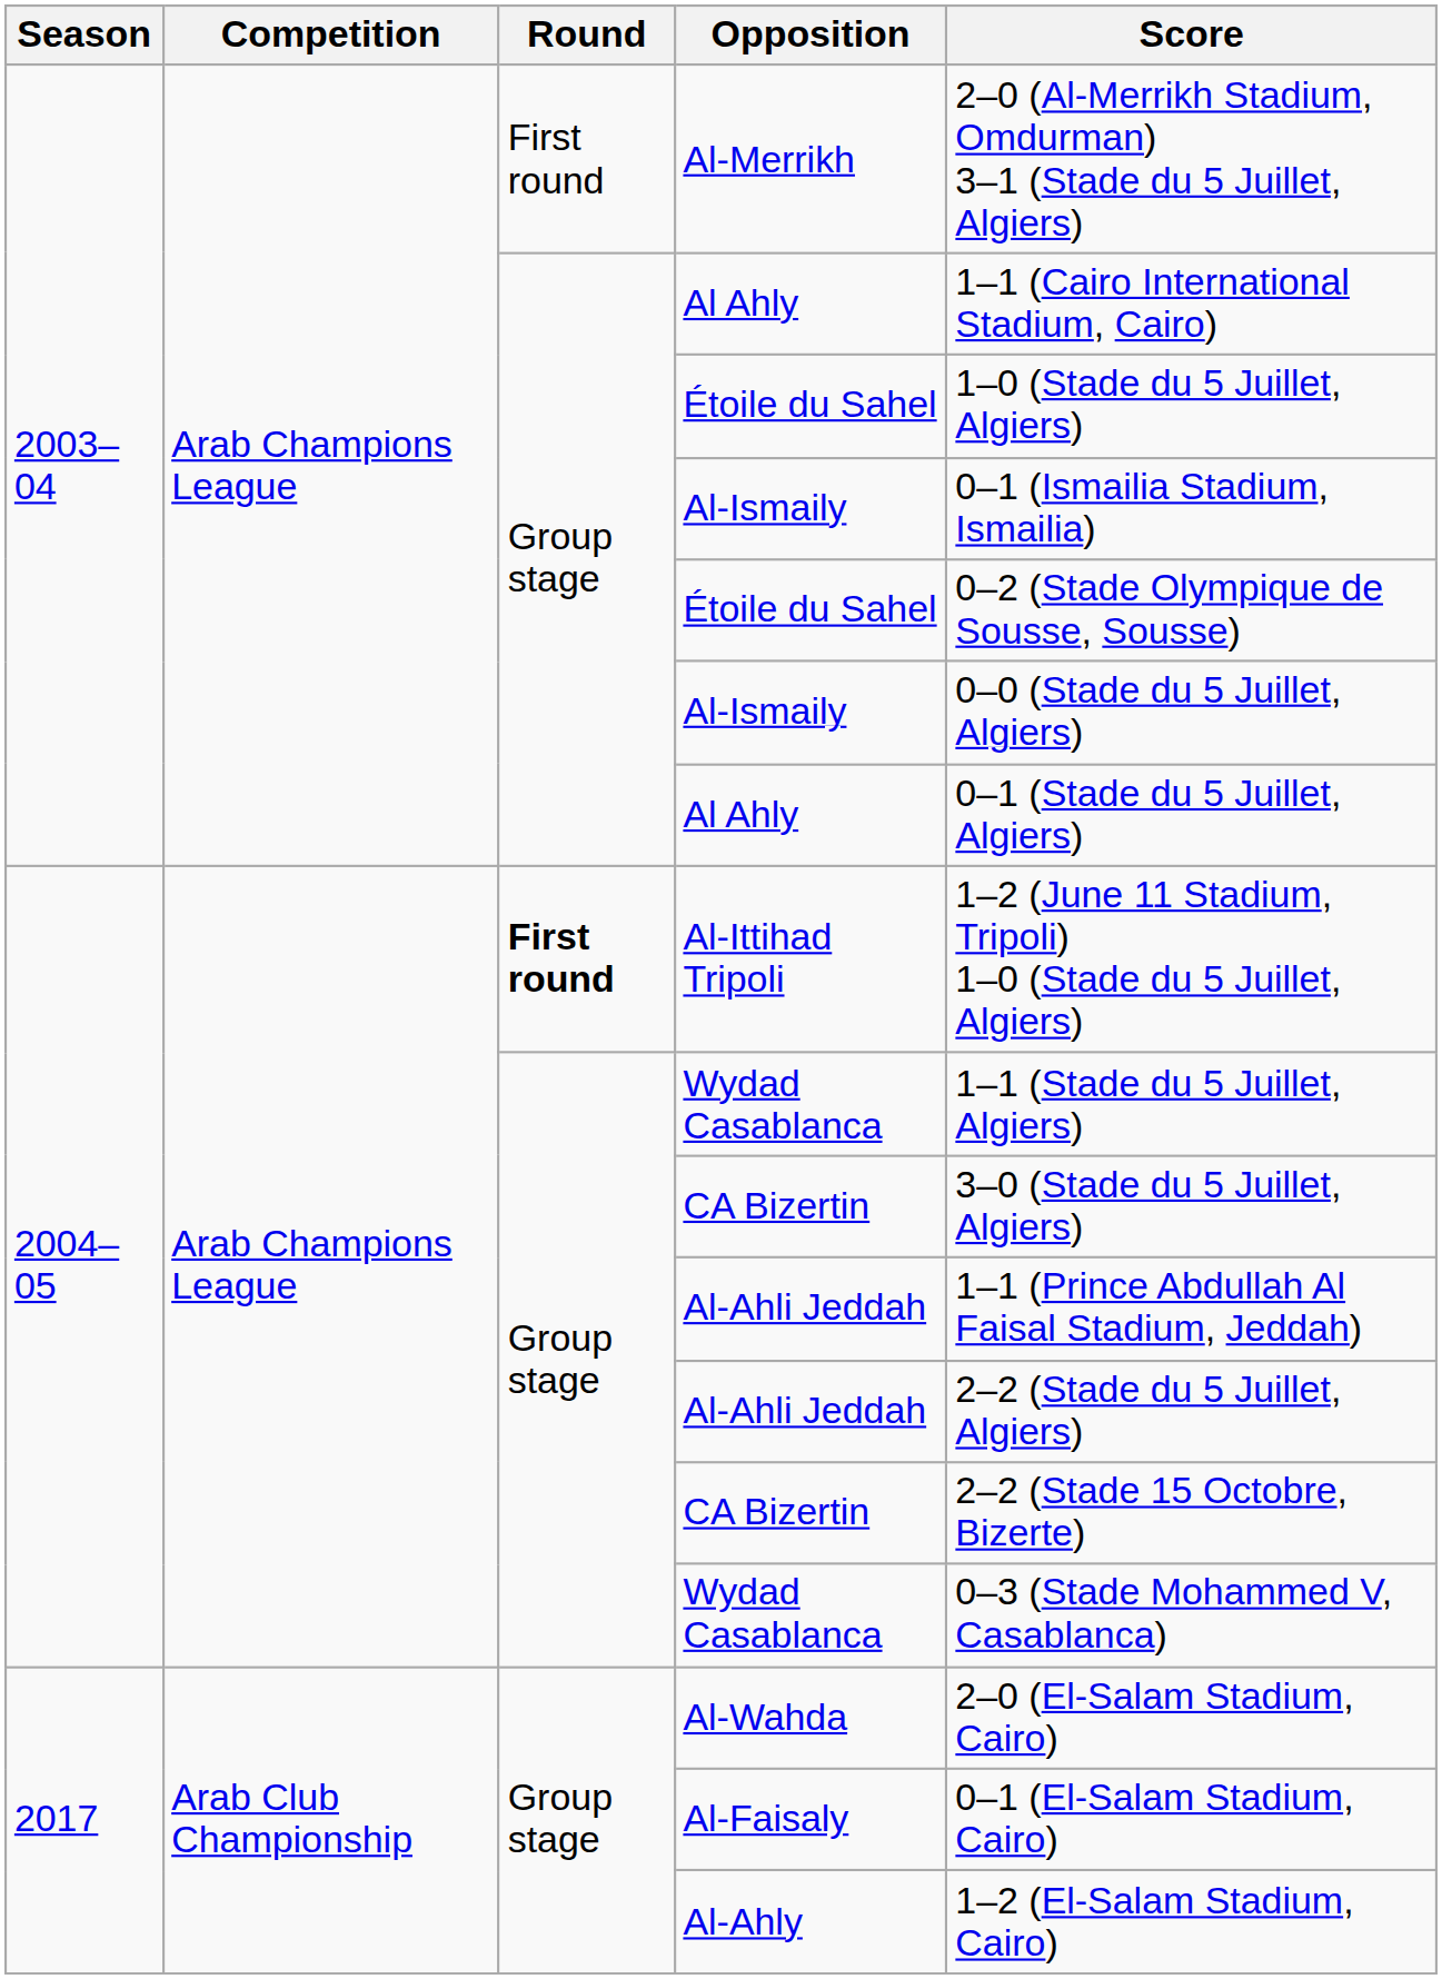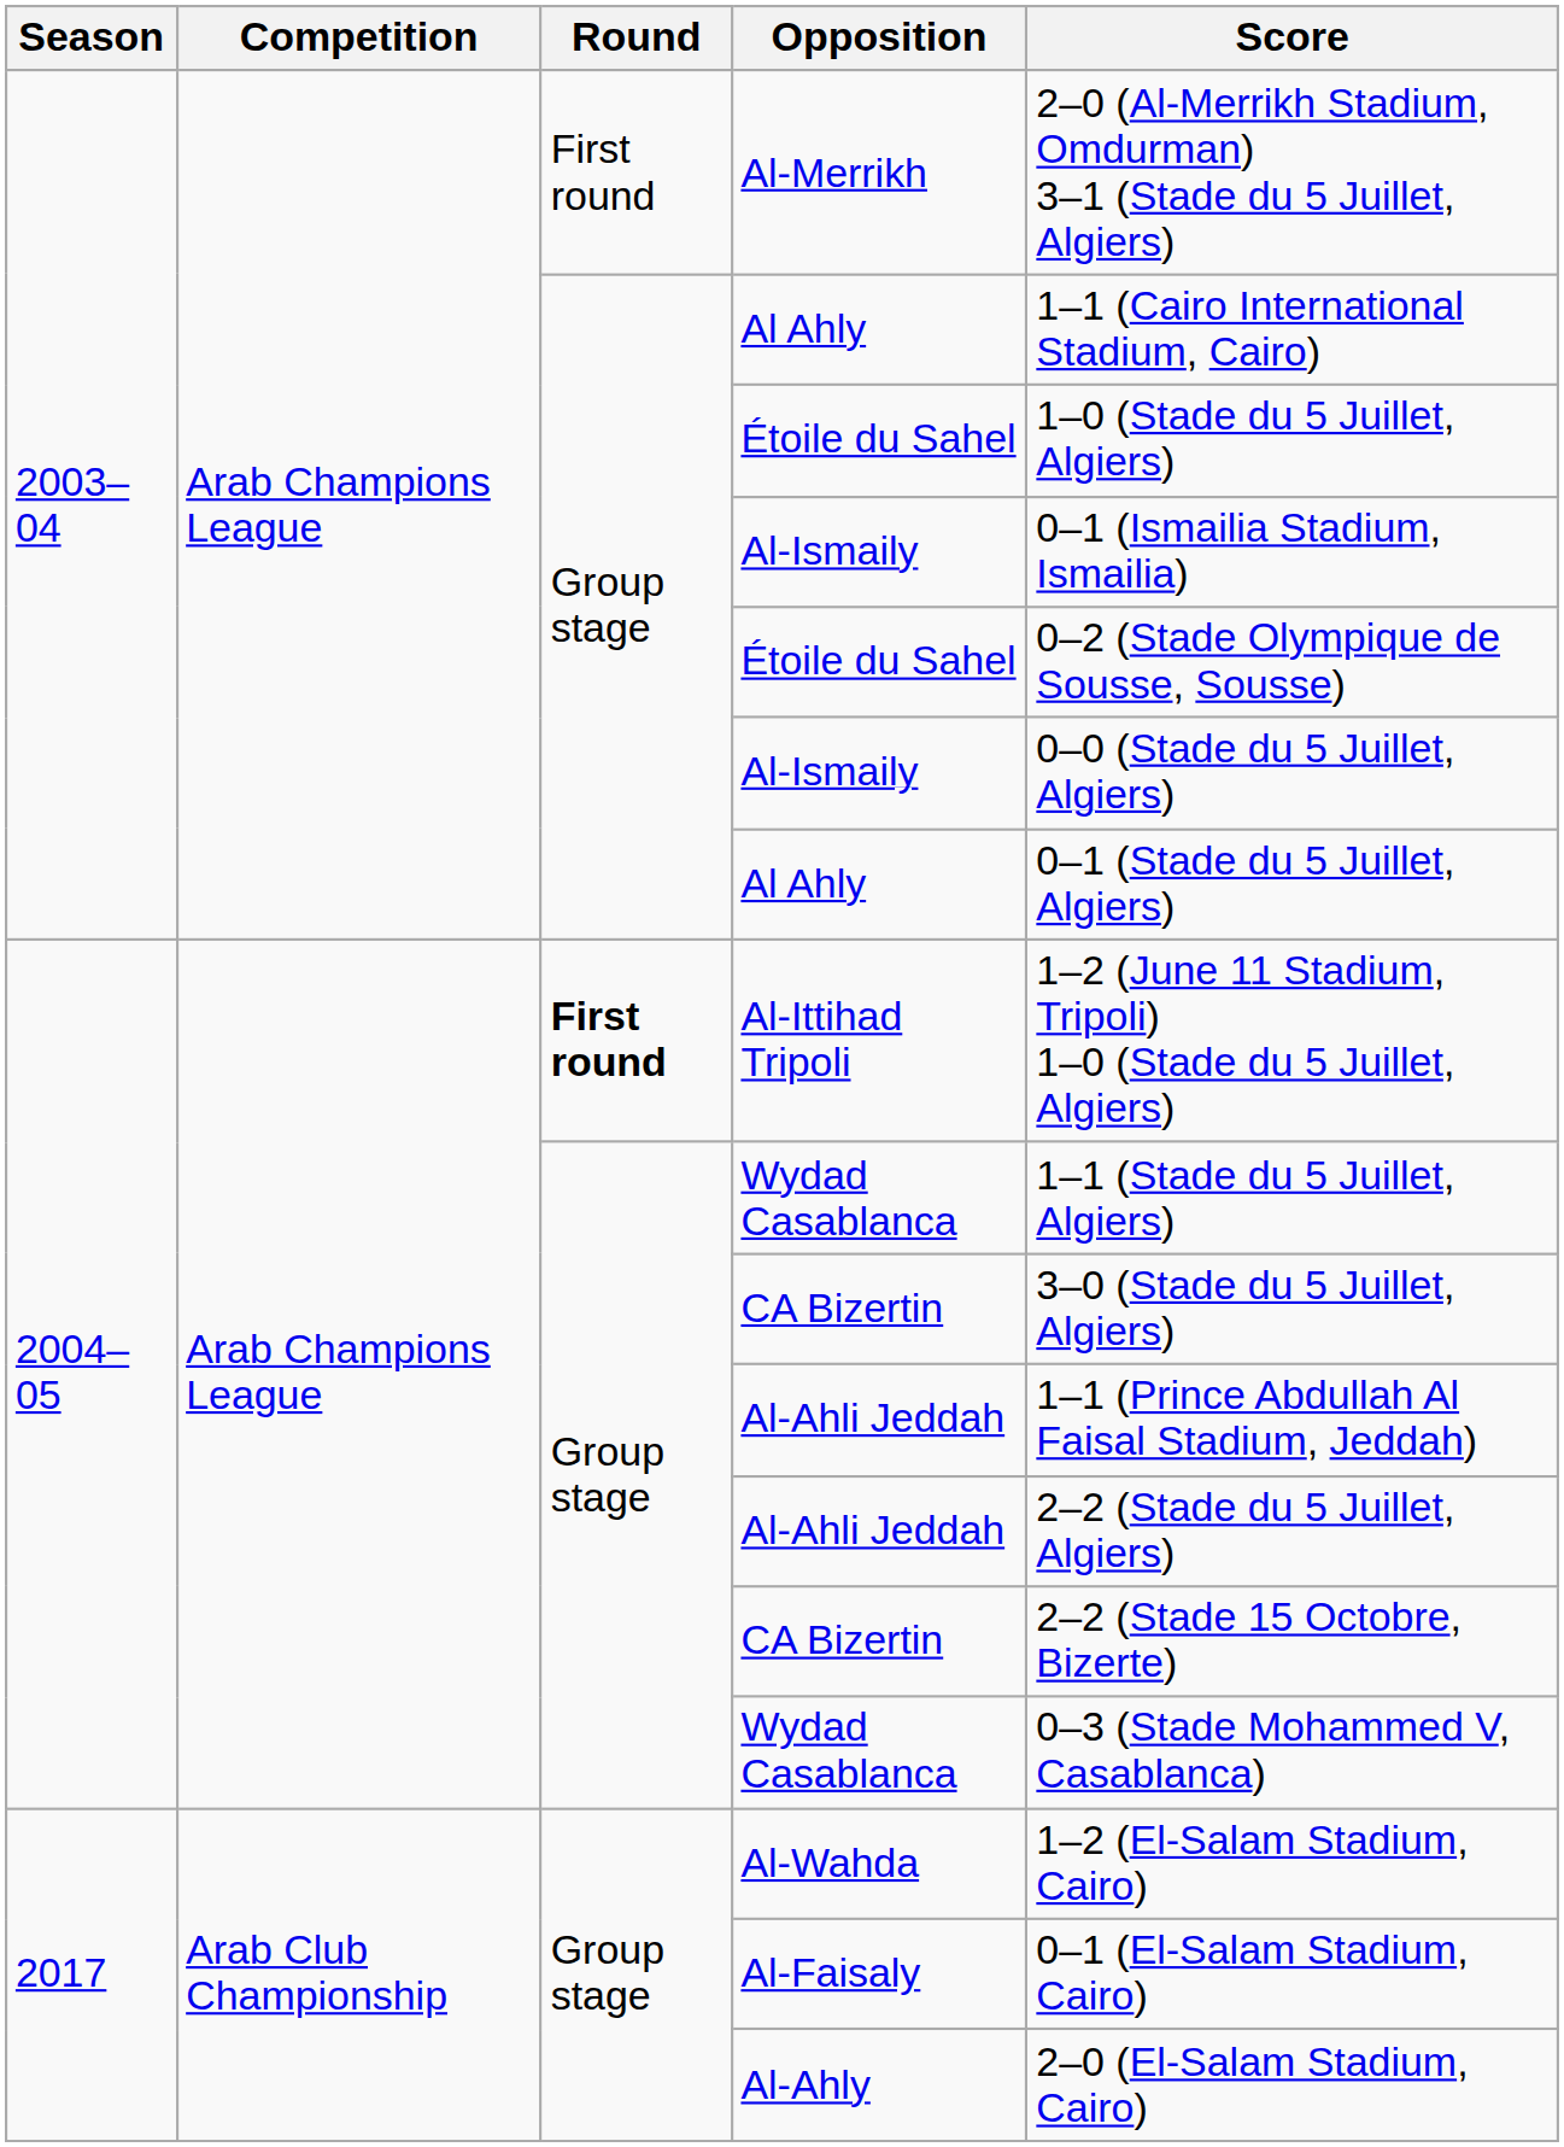Al-Wahda | Score: 2–0 (El-Salam Stadium, Cairo) -> 1–2 (El-Salam Stadium, Cairo)
Al-Ahly | Score: 1–2 (El-Salam Stadium, Cairo) -> 2–0 (El-Salam Stadium, Cairo)
